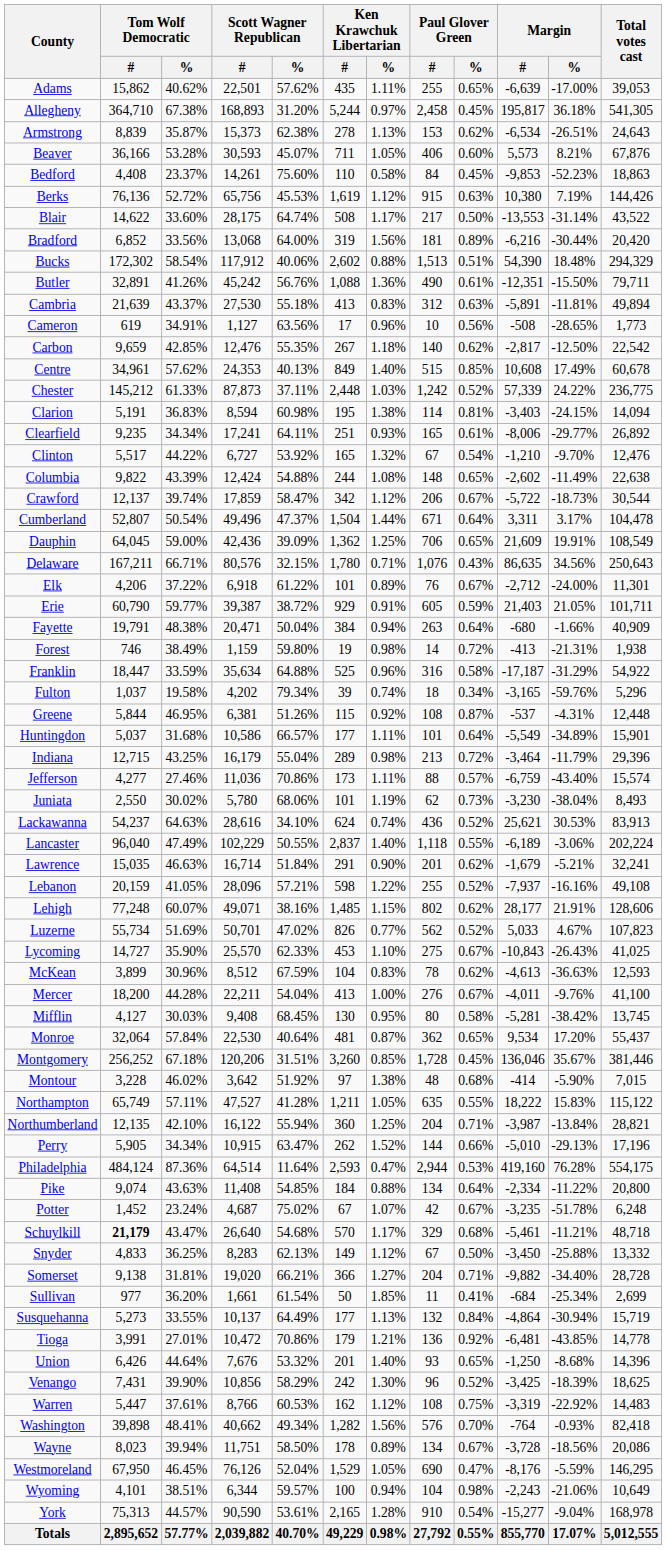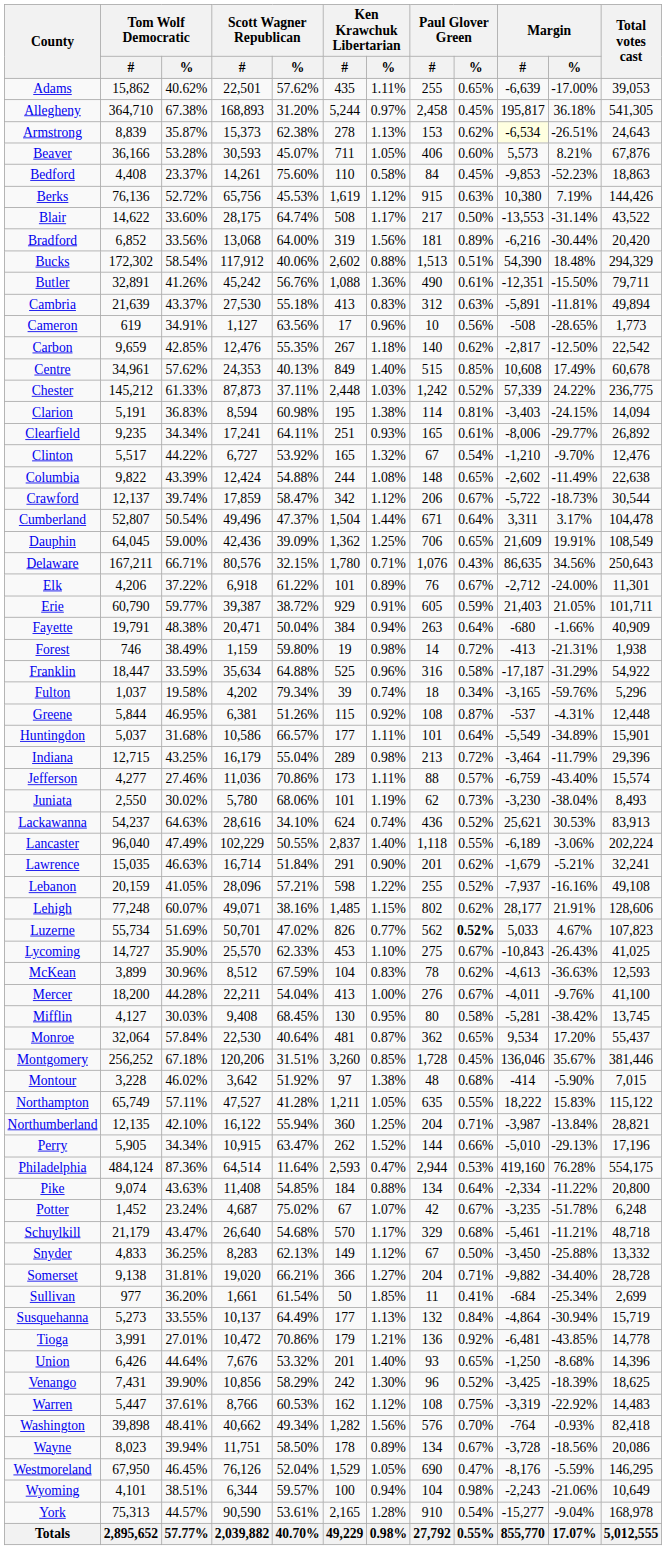Armstrong | Margin / #: no background -> lightyellow background
Luzerne | Paul Glover Green / %: normal -> bold
Schuylkill | Tom Wolf Democratic / #: bold -> normal
